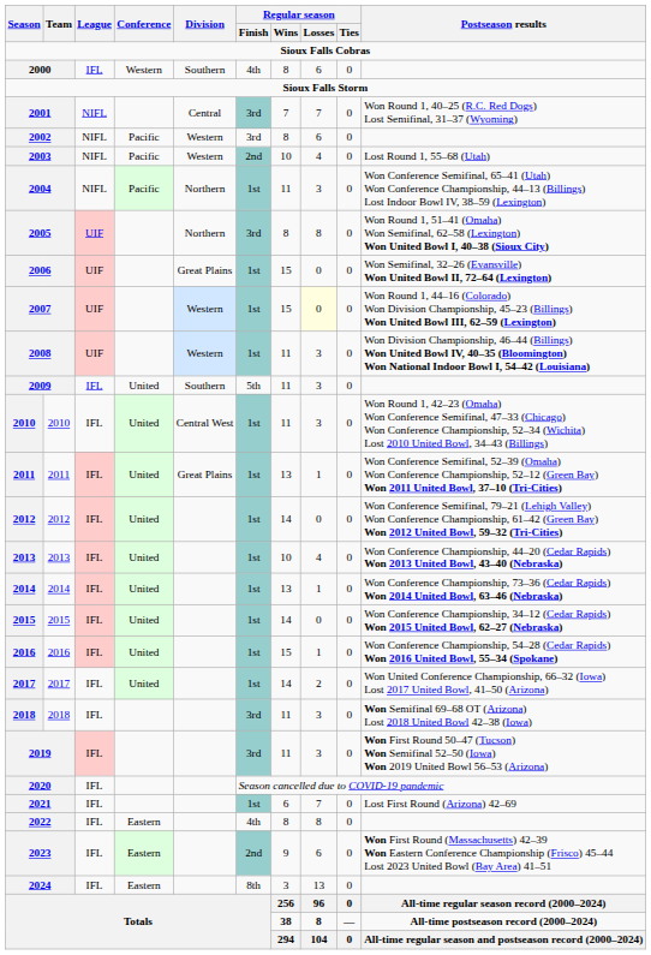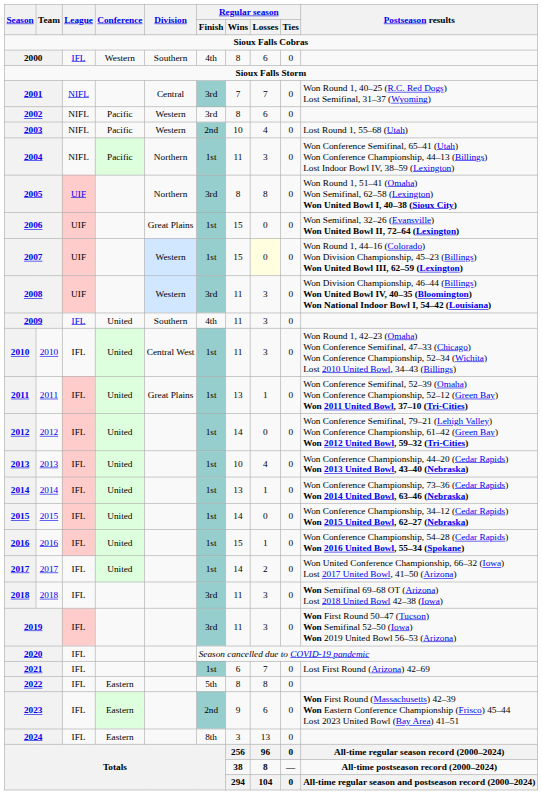2008 | Regular season / Finish: 1st -> 3rd
2009 | Regular season / Finish: 5th -> 4th
2022 | Regular season / Finish: 4th -> 5th
